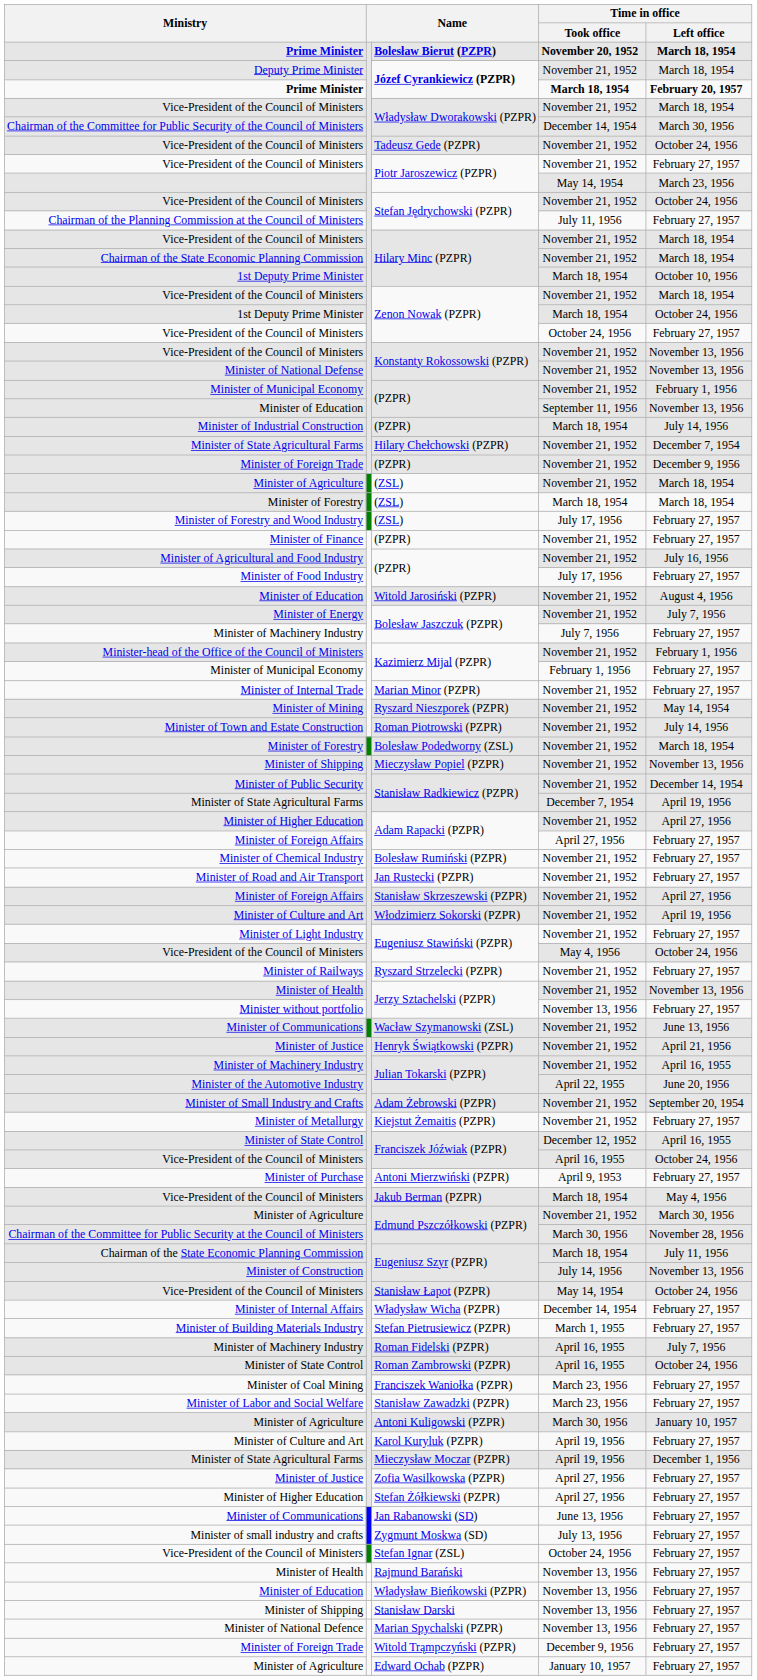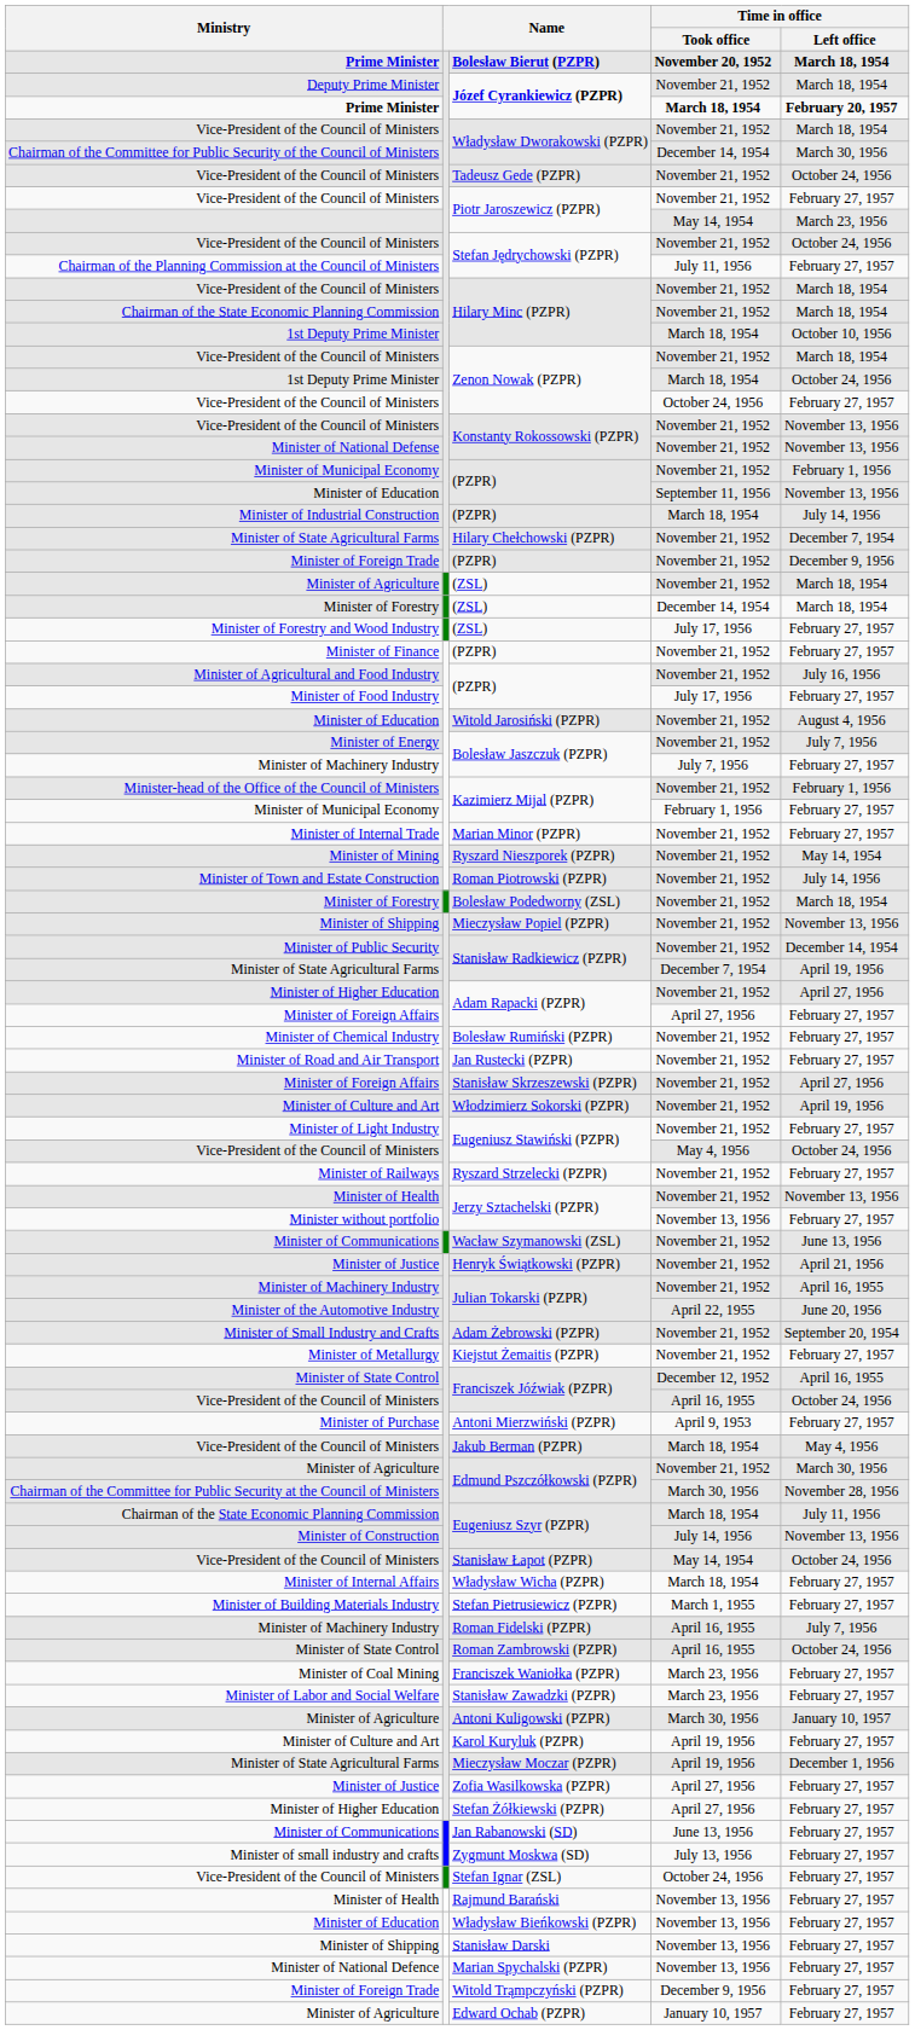Minister of Forestry / (ZSL) | Time in office / Took office: March 18, 1954 -> December 14, 1954
Władysław Wicha (PZPR) | Time in office / Took office: December 14, 1954 -> March 18, 1954
